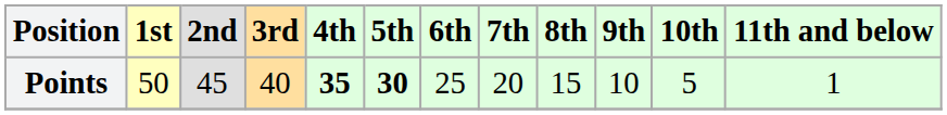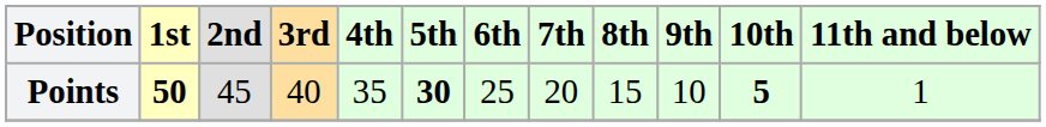Points | 1st: normal -> bold
Points | 4th: bold -> normal
Points | 10th: normal -> bold
